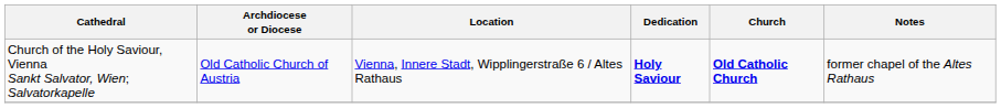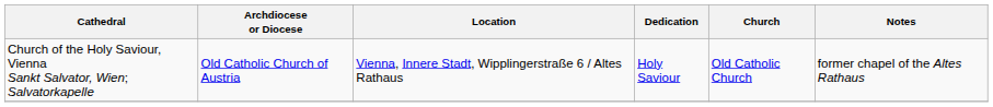row 2 | Dedication: bold -> normal
row 2 | Church: bold -> normal
